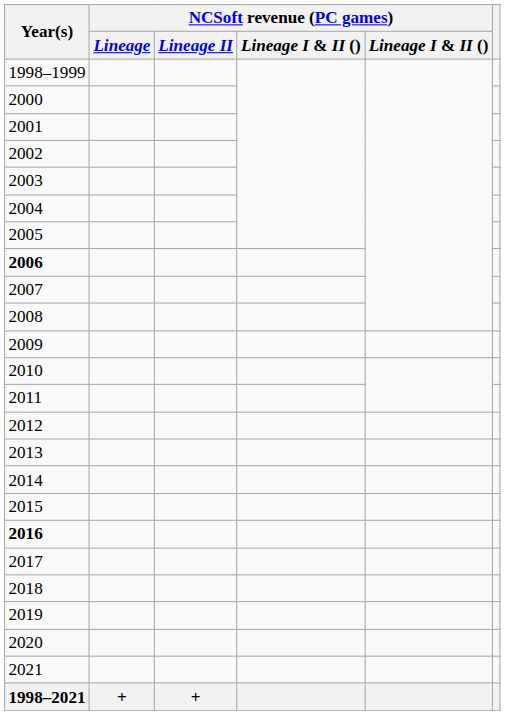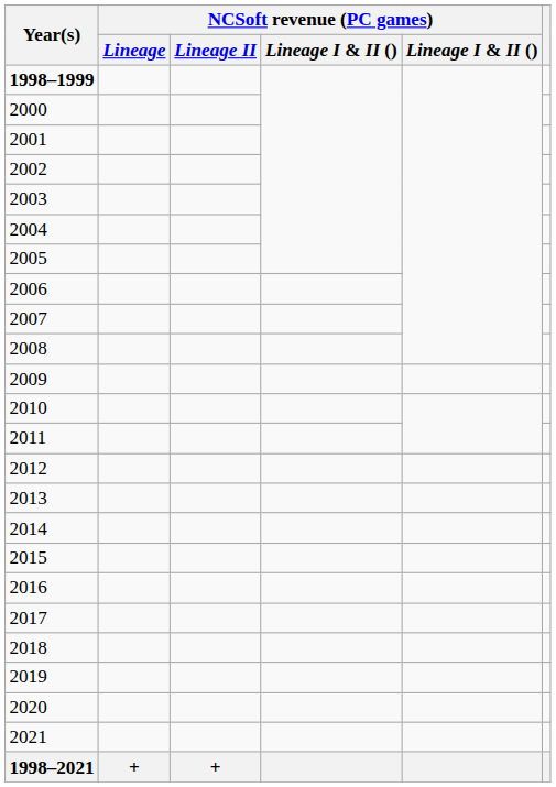1998–1999 | Year(s): normal -> bold
2006 | Year(s): bold -> normal
2016 | Year(s): bold -> normal
